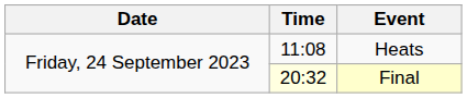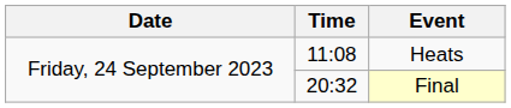Final | Time: lightyellow background -> no background
